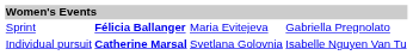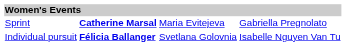Sprint | column 2: Félicia Ballanger -> Catherine Marsal
Individual pursuit | column 2: Catherine Marsal -> Félicia Ballanger
